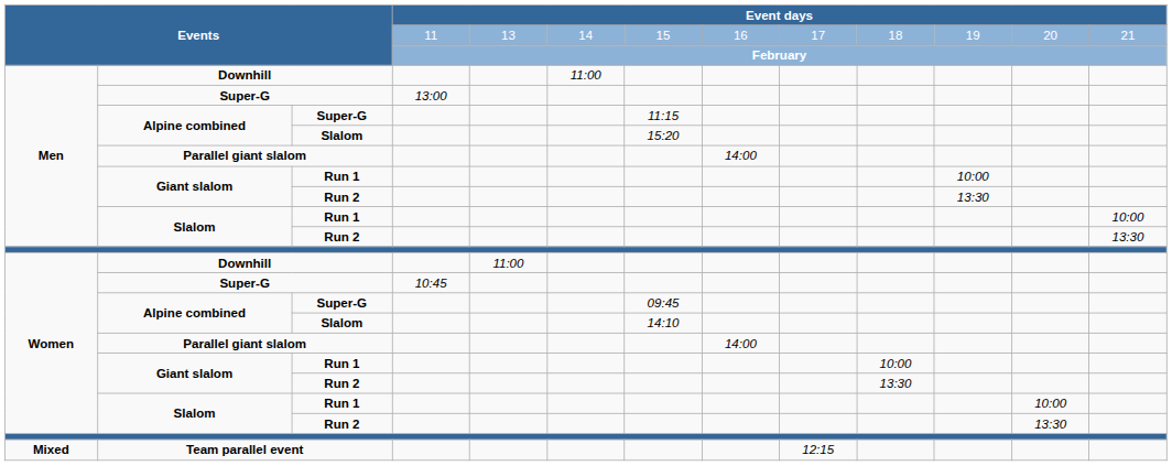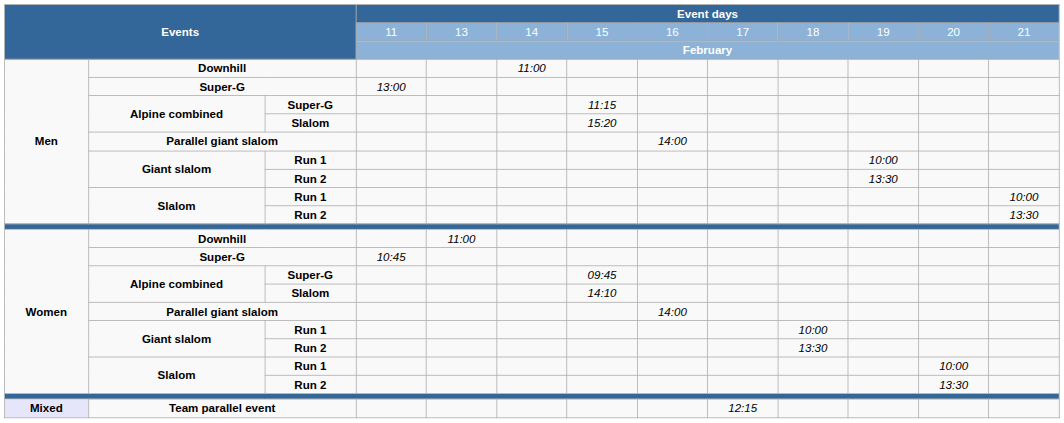Team parallel event | column 1: no background -> lavender background
